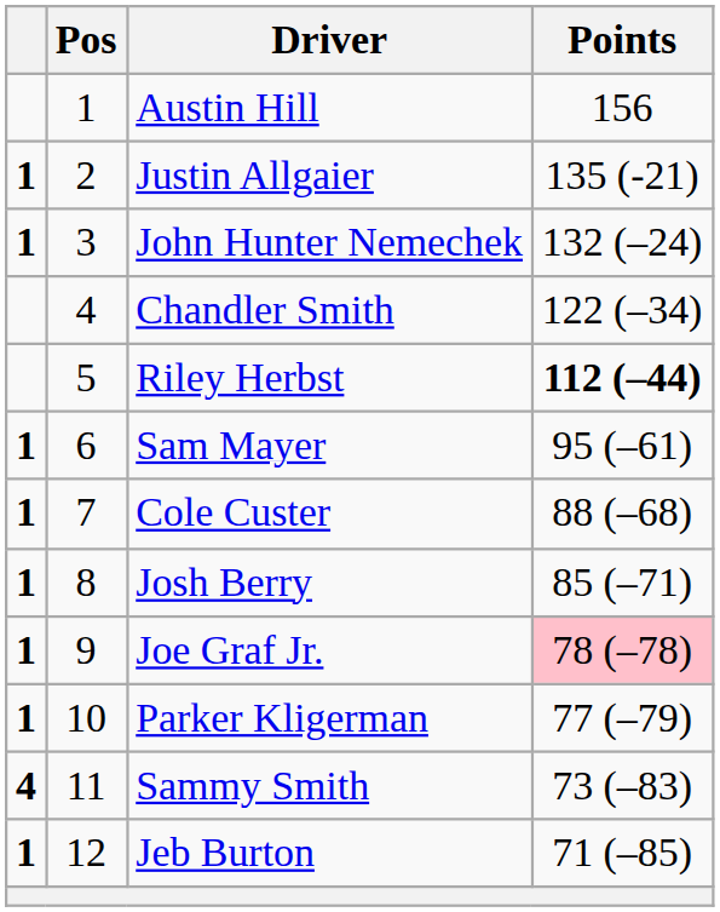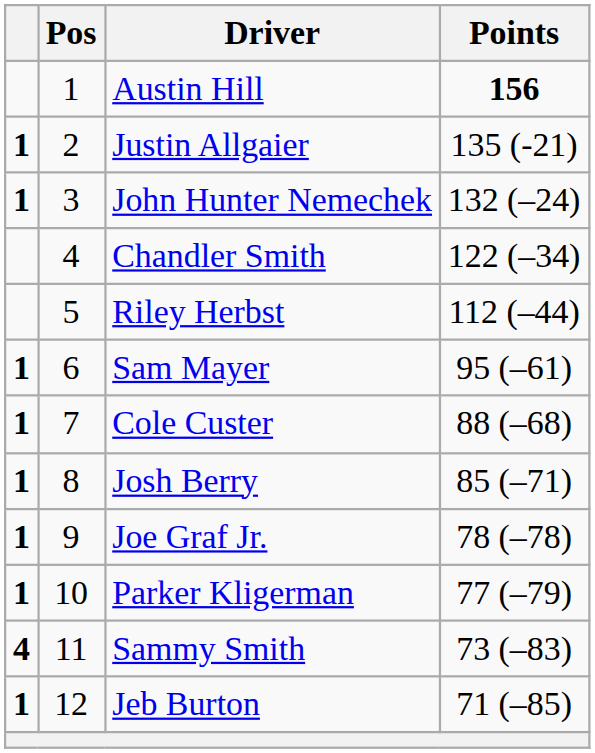Austin Hill | Points: normal -> bold
Riley Herbst | Points: bold -> normal
Joe Graf Jr. | Points: pink background -> no background
